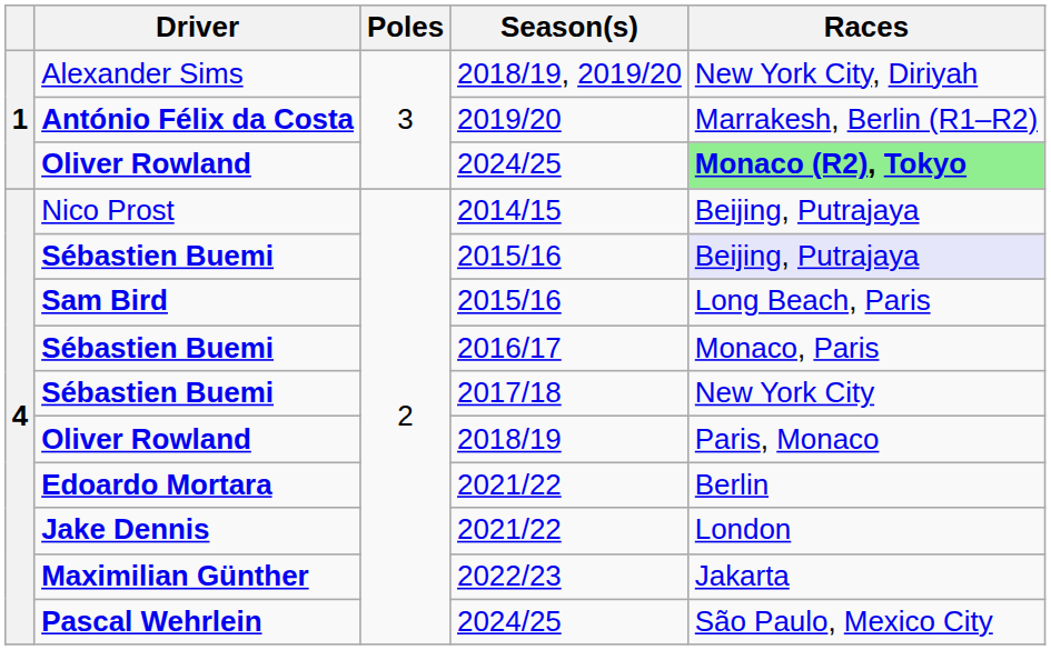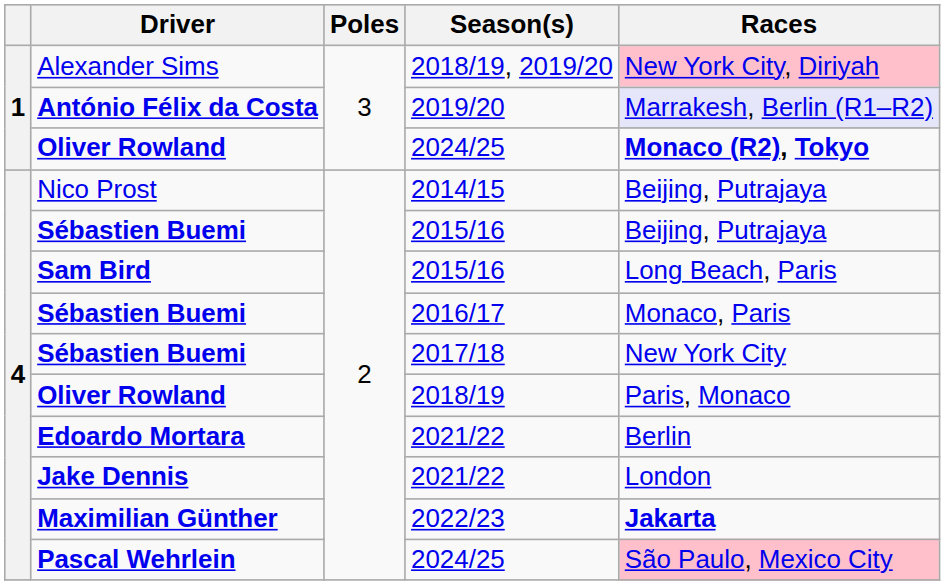Alexander Sims | Races: no background -> pink background
António Félix da Costa | Races: no background -> lavender background
Oliver Rowland / 2024/25 | Races: lightgreen background -> no background
Sébastien Buemi / 2015/16 | Races: lavender background -> no background
Maximilian Günther | Races: normal -> bold
Pascal Wehrlein | Races: no background -> pink background
